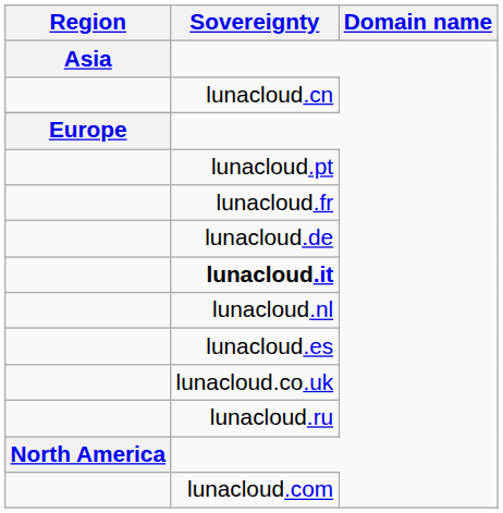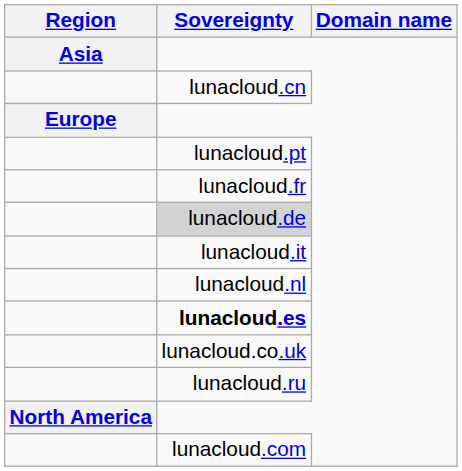lunacloud.de | Sovereignty: no background -> lightgrey background
lunacloud.it | Sovereignty: bold -> normal
lunacloud.es | Sovereignty: normal -> bold
